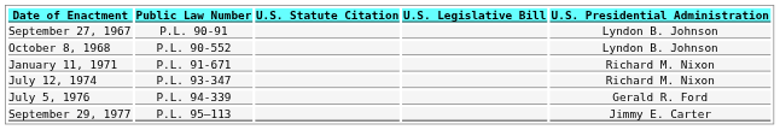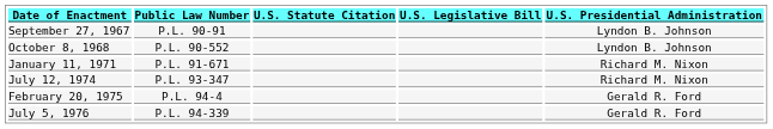+ row: February 20, 1975 | P.L. 94-4 | Gerald R. Ford
- row: September 29, 1977 | P.L. 95–113 | Jimmy E. Carter
